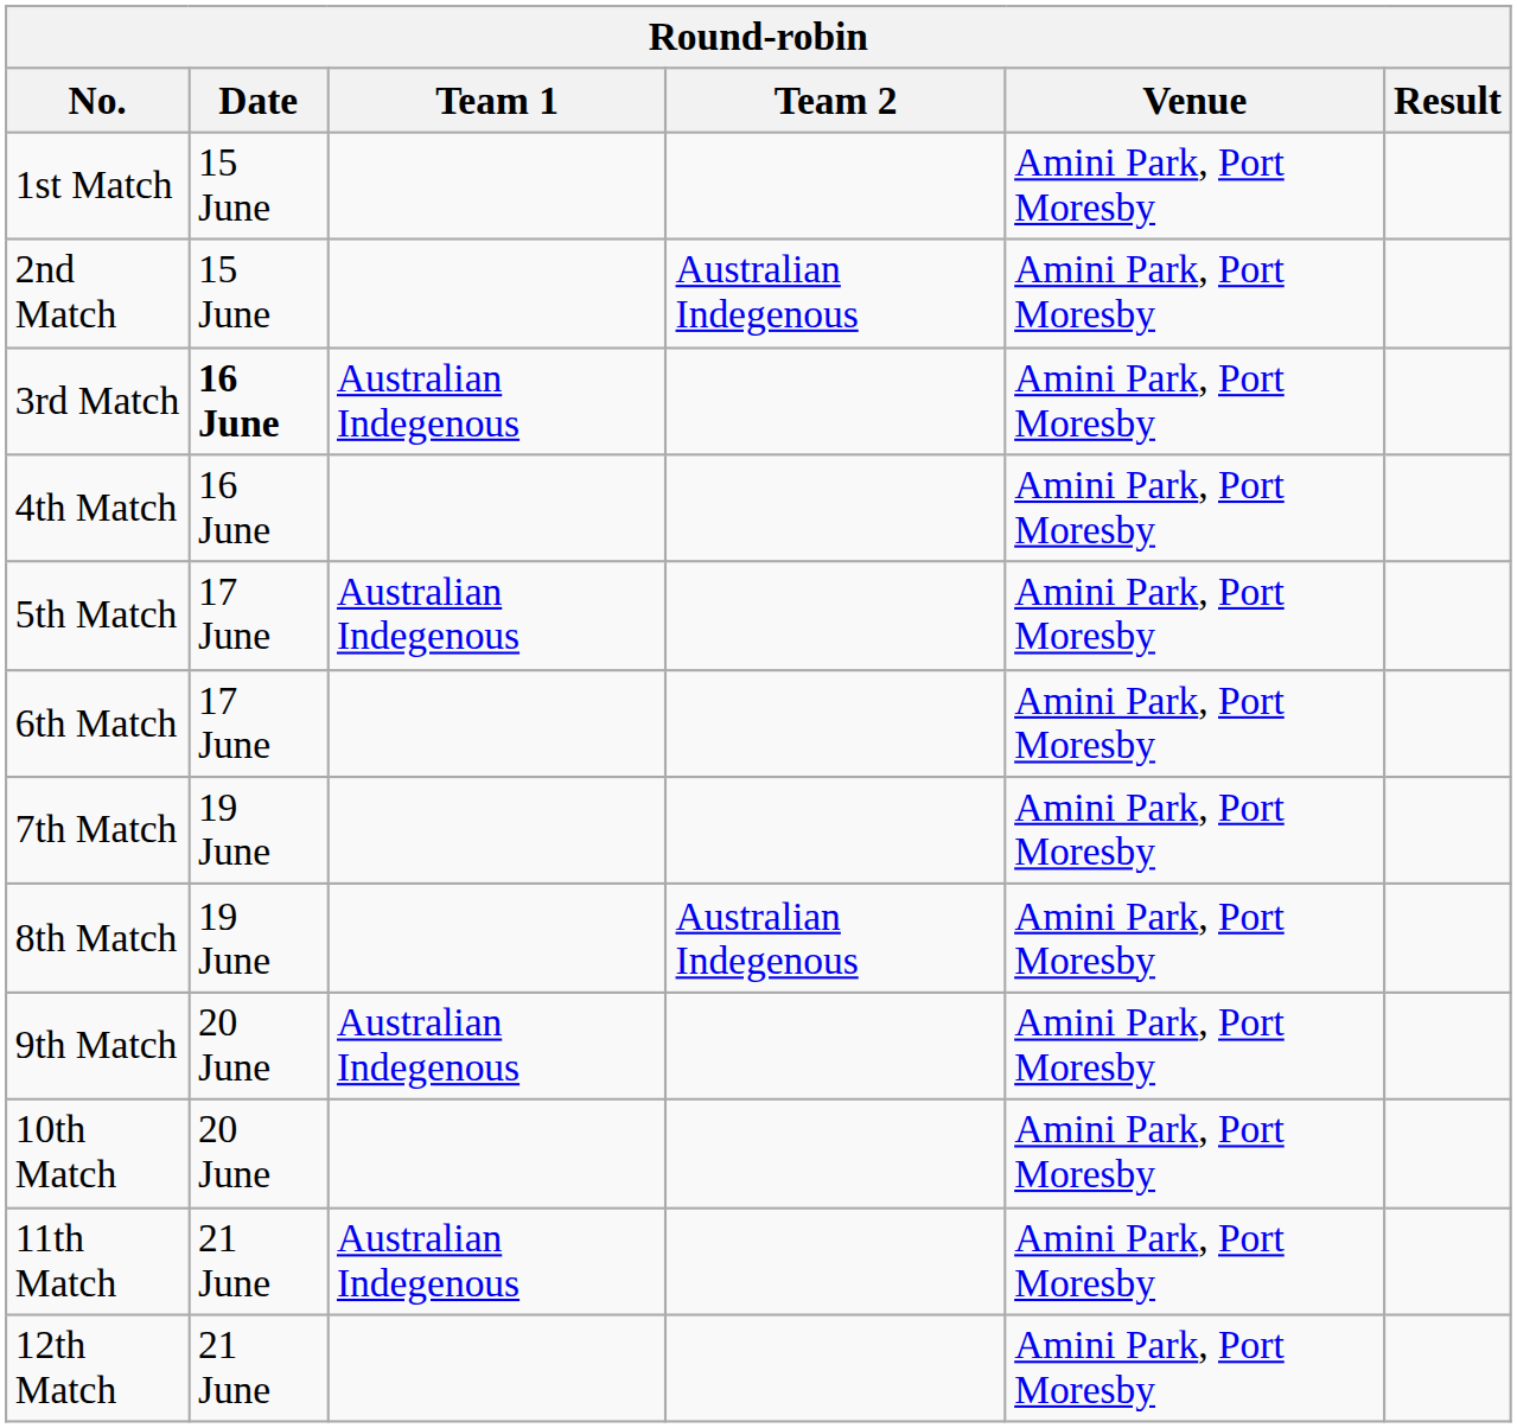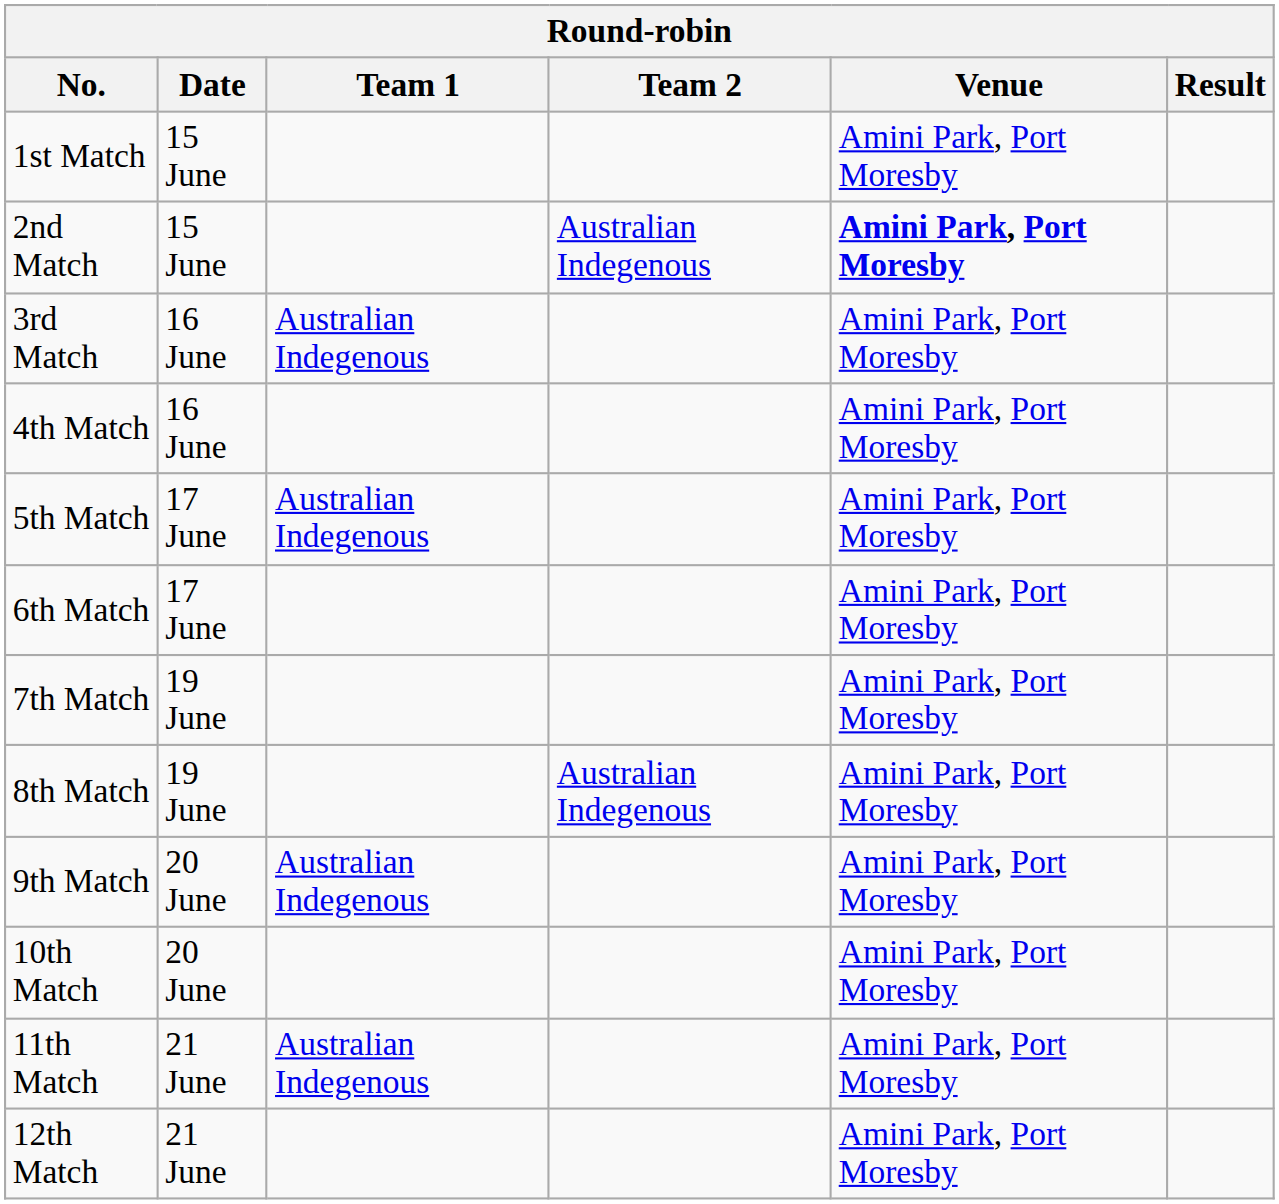2nd Match | Venue: normal -> bold
3rd Match | Date: bold -> normal
